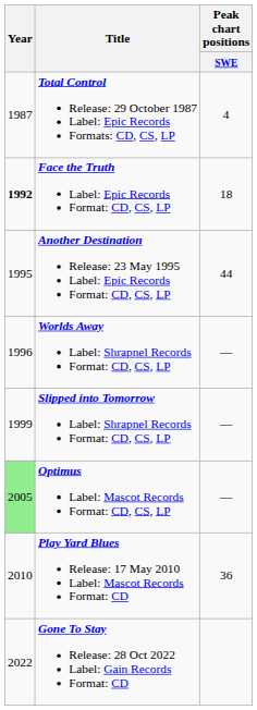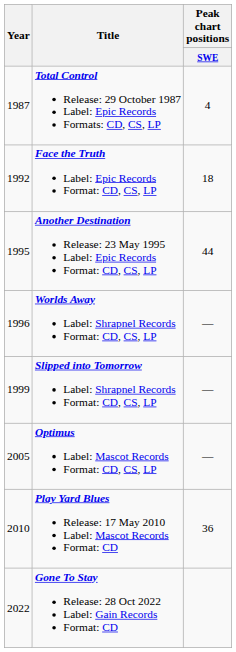Face the Truth Label: Epic Records Format: CD, CS, LP | Year: bold -> normal
Optimus Label: Mascot Records Format: CD, CS, LP | Year: lightgreen background -> no background
